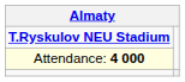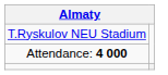T.Ryskulov NEU Stadium | column 1: bold -> normal
Attendance: 4 000 | column 1: lightyellow background -> no background
